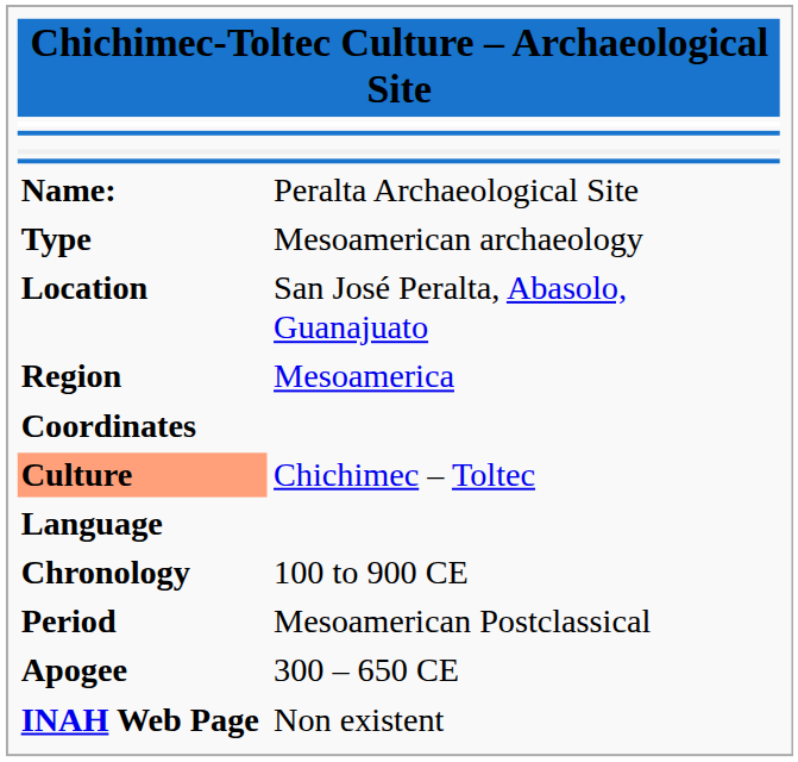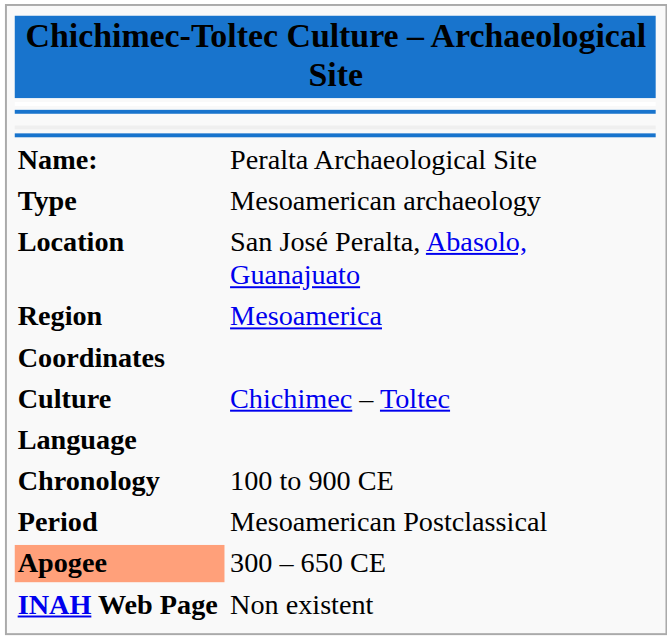Culture | column 1: lightsalmon background -> no background
Apogee | column 1: no background -> lightsalmon background
